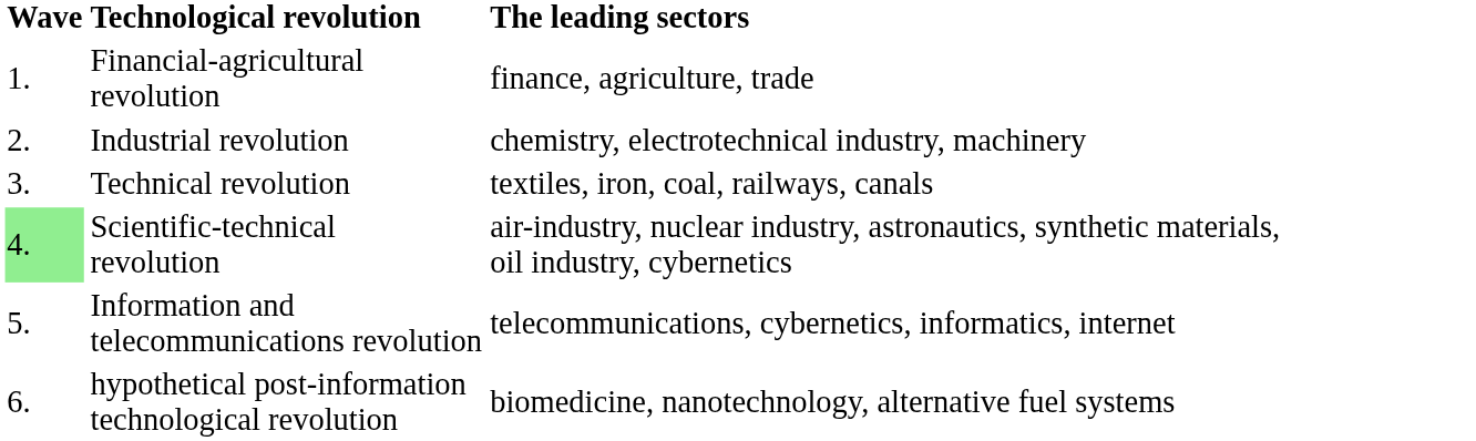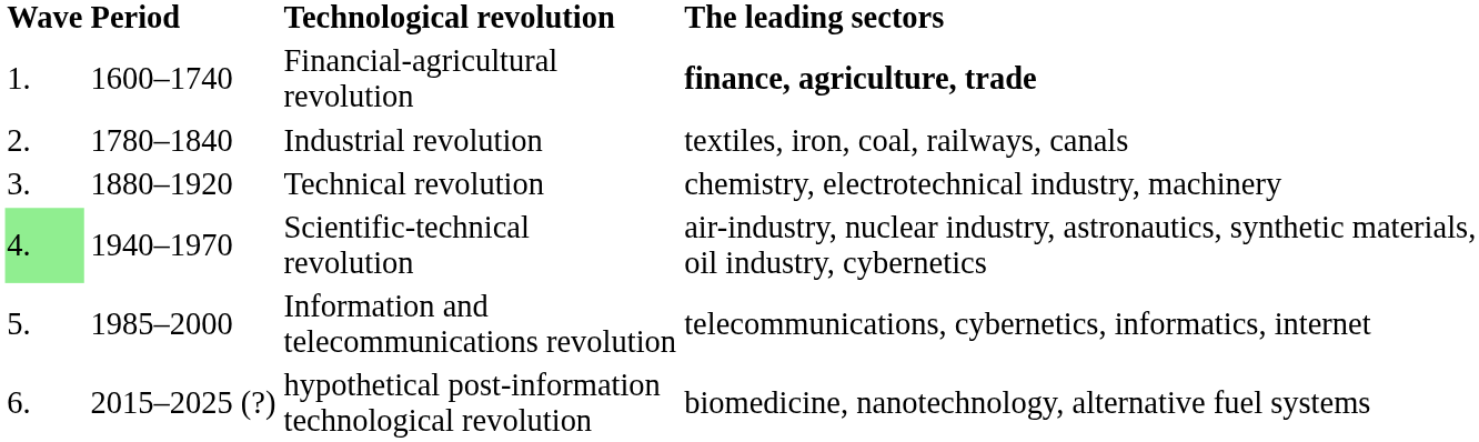+ column: Period | 1600–1740 | 1780–1840 | 1880–1920 | 1940–1970 | 1985–2000 | 2015–2025 (?)
Financial-agricultural revolution | The leading sectors: normal -> bold
Industrial revolution | The leading sectors: chemistry, electrotechnical industry, machinery -> textiles, iron, coal, railways, canals
Technical revolution | The leading sectors: textiles, iron, coal, railways, canals -> chemistry, electrotechnical industry, machinery
